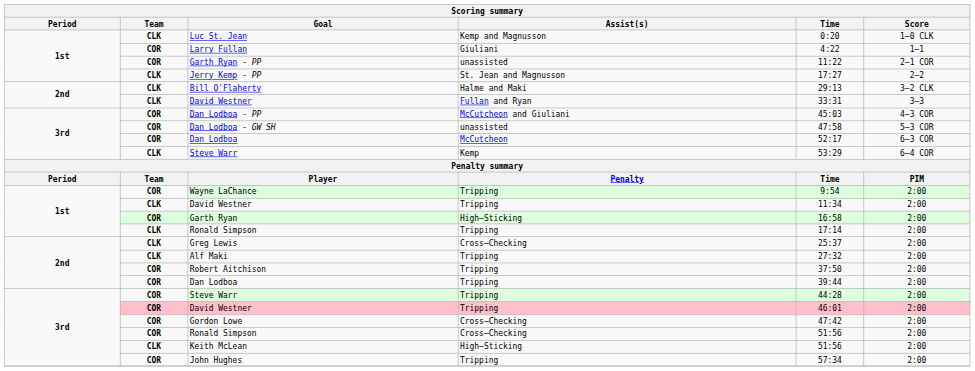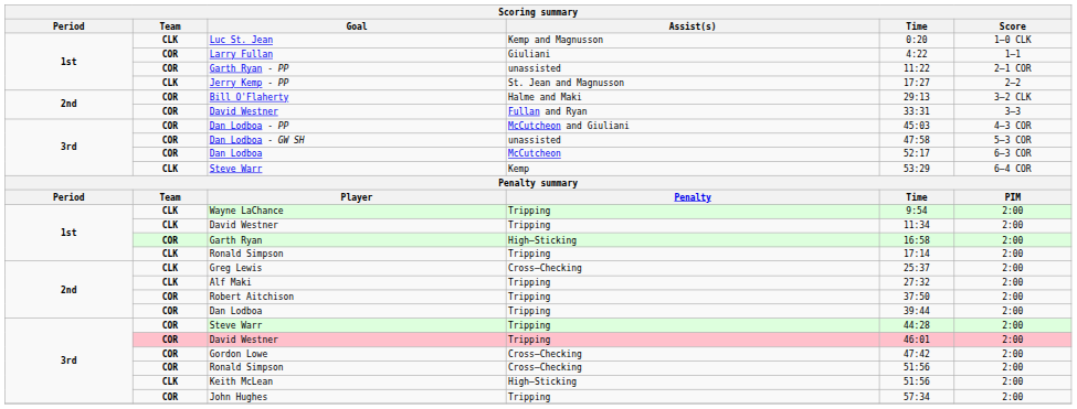Bill O'Flaherty | Team: CLK -> COR
David Westner / Fullan and Ryan | Team: CLK -> COR
Wayne LaChance | Team: COR -> CLK
